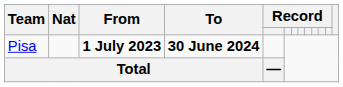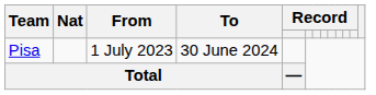Pisa | From: bold -> normal
Pisa | To: bold -> normal
